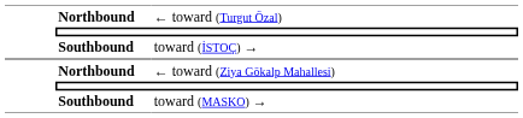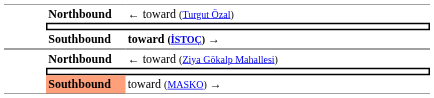toward (İSTOÇ) → | column 2: normal -> bold
toward (MASKO) → | column 1: no background -> lightsalmon background
